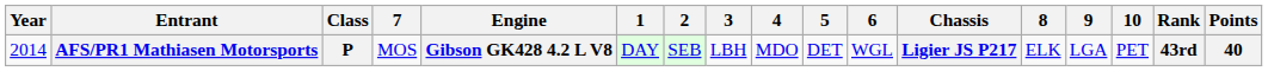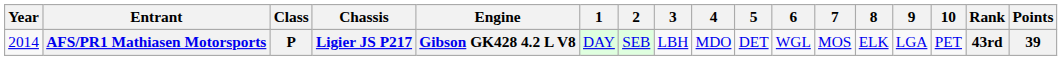columns swapped: Chassis <-> 7
AFS/PR1 Mathiasen Motorsports | Points: 40 -> 39
